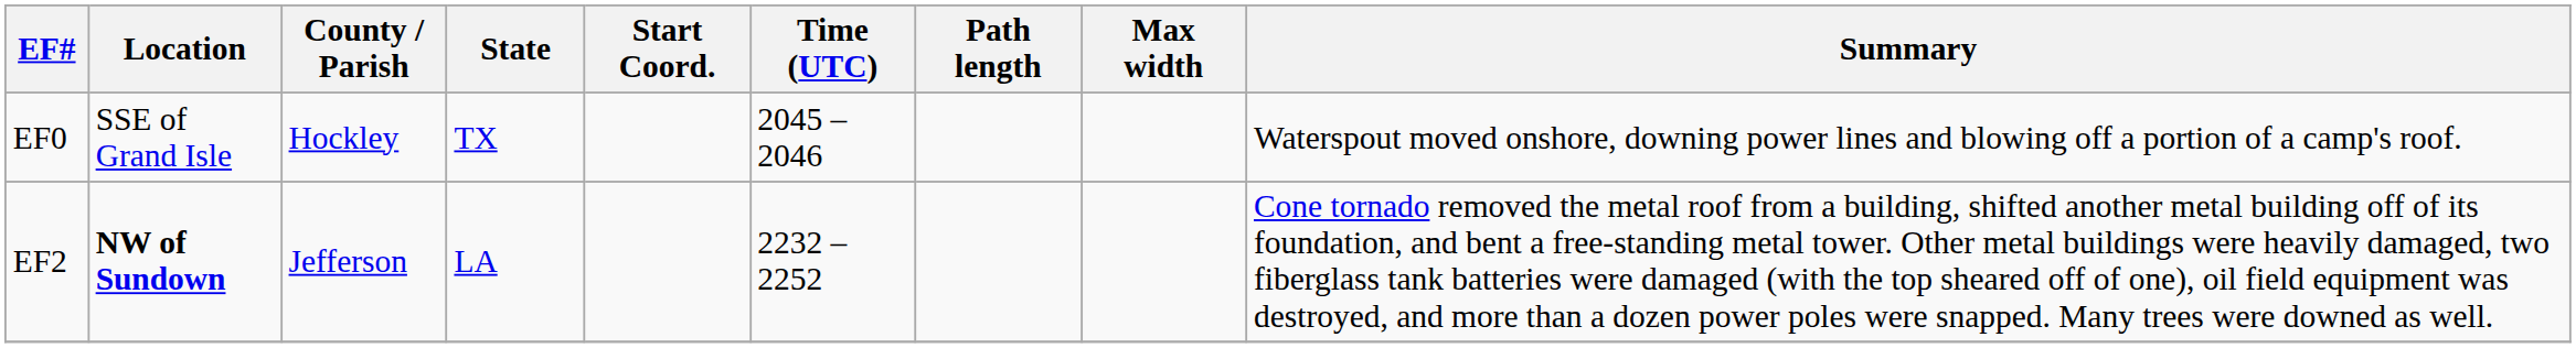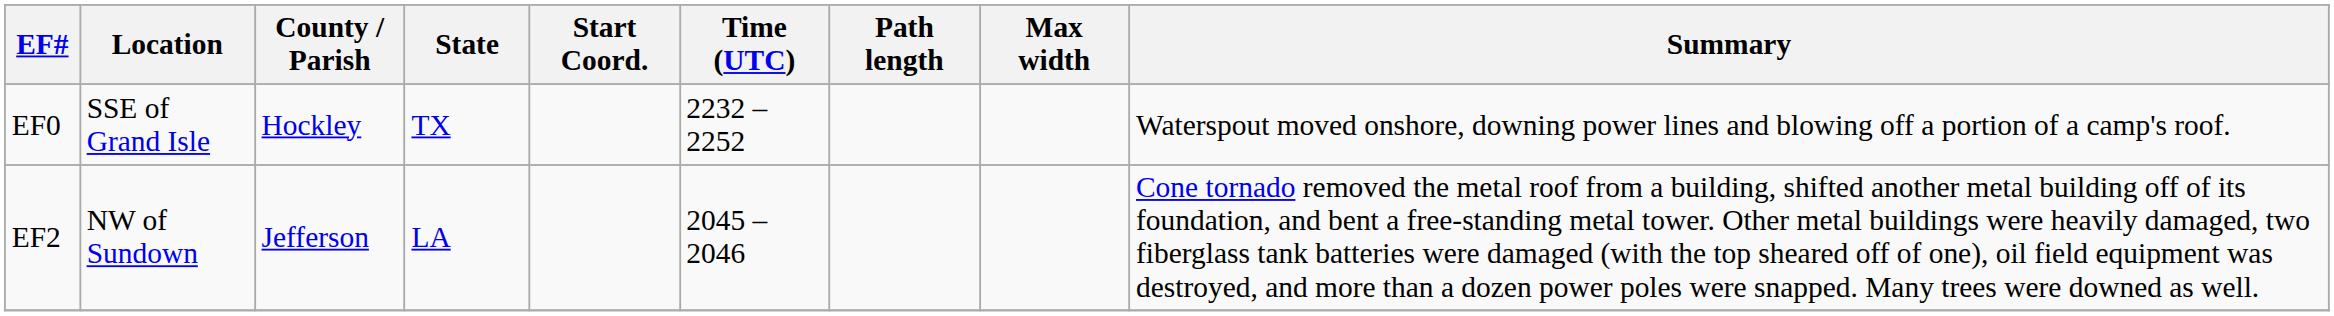EF0 | Time (UTC): 2045 – 2046 -> 2232 – 2252
EF2 | Location: bold -> normal
EF2 | Time (UTC): 2232 – 2252 -> 2045 – 2046
